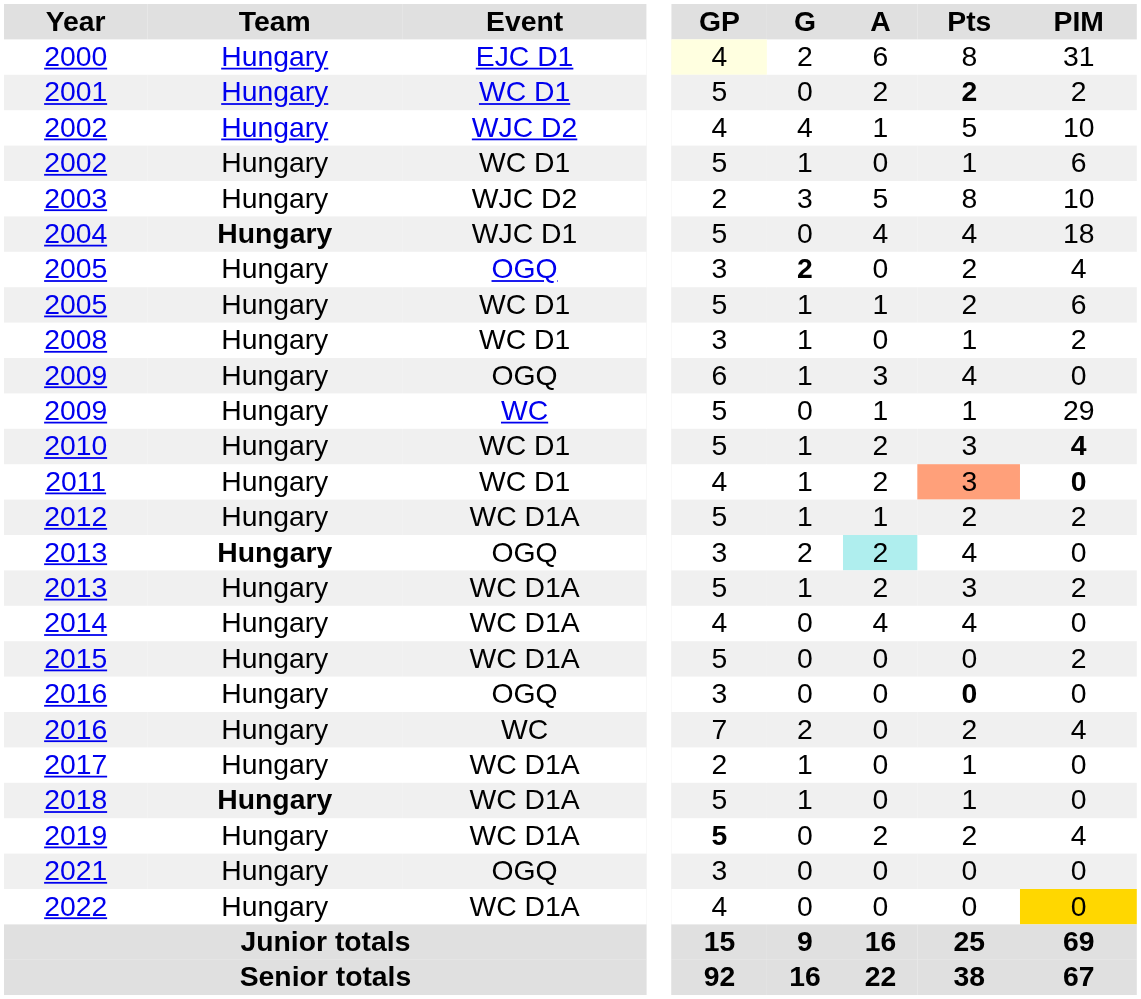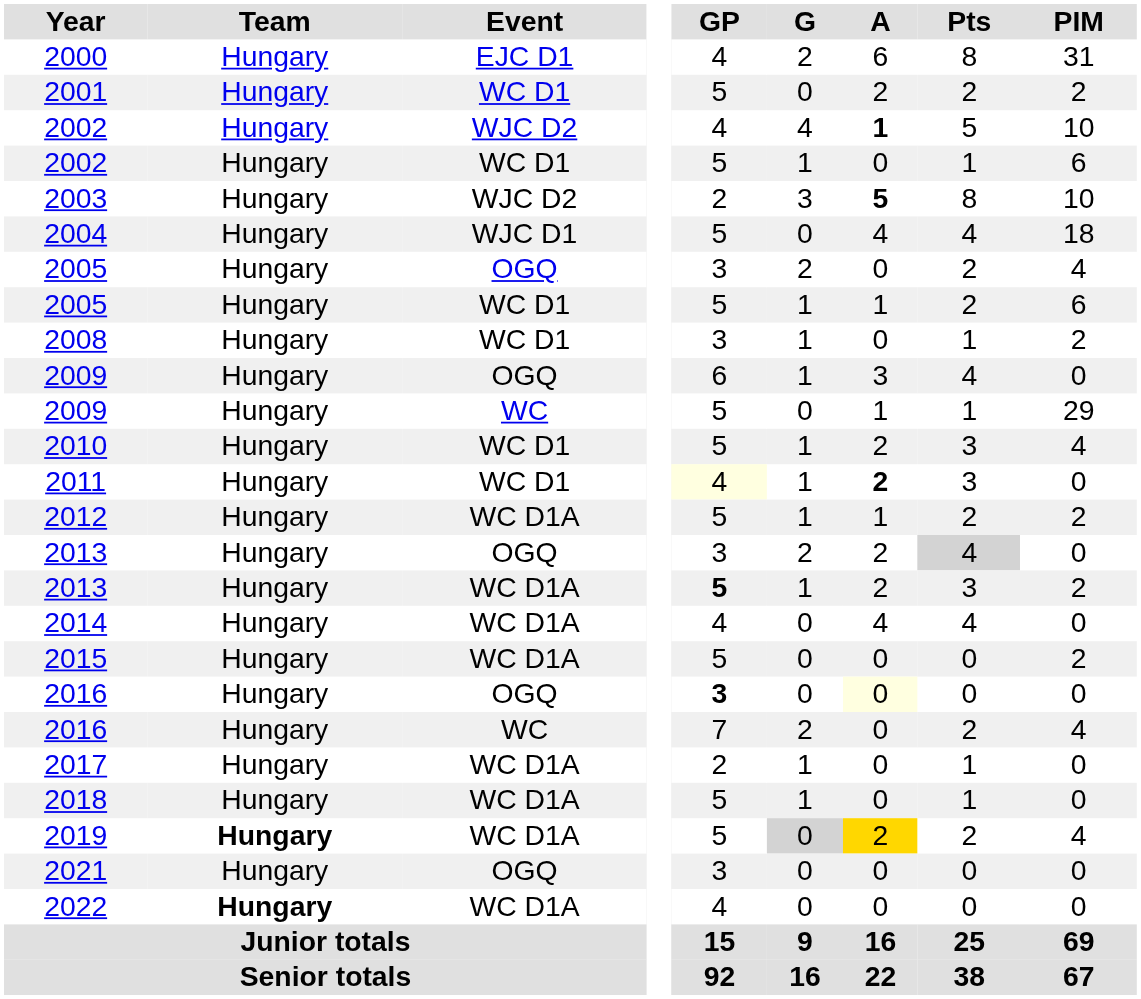2000 | GP: lightyellow background -> no background
2001 | Pts: bold -> normal
2002 / WJC D2 | A: normal -> bold
2003 | A: normal -> bold
2004 | Team: bold -> normal
2005 / OGQ | G: bold -> normal
2010 | PIM: bold -> normal
2011 | GP: no background -> lightyellow background
2011 | A: normal -> bold
2011 | Pts: lightsalmon background -> no background
2011 | PIM: bold -> normal
2013 / OGQ | Team: bold -> normal
2013 / OGQ | A: paleturquoise background -> no background
2013 / OGQ | Pts: no background -> lightgrey background
2013 / WC D1A | GP: normal -> bold
2016 / OGQ | GP: normal -> bold
2016 / OGQ | A: no background -> lightyellow background
2016 / OGQ | Pts: bold -> normal
2018 | Team: bold -> normal
2019 | Team: normal -> bold
2019 | GP: bold -> normal
2019 | G: no background -> lightgrey background
2019 | A: no background -> gold background
2022 | Team: normal -> bold
2022 | PIM: gold background -> no background
